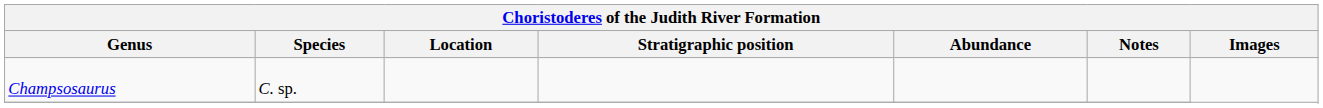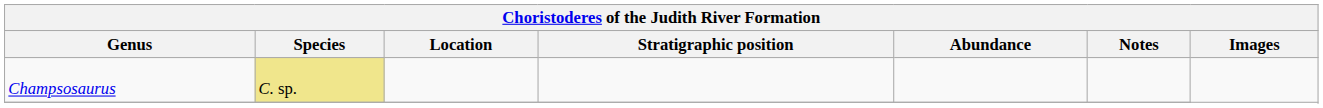Champsosaurus | Species: no background -> khaki background
